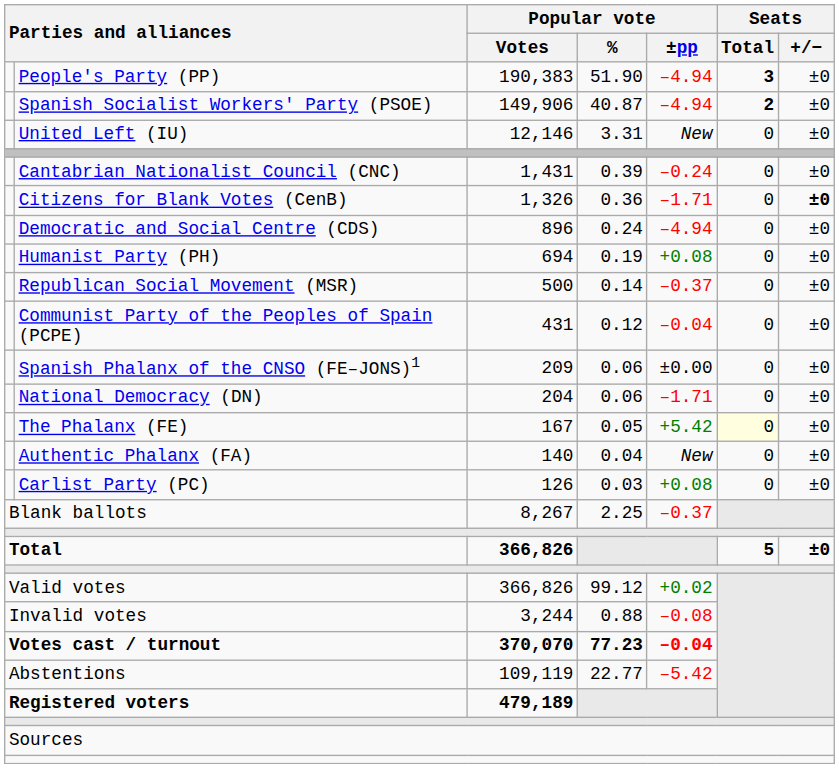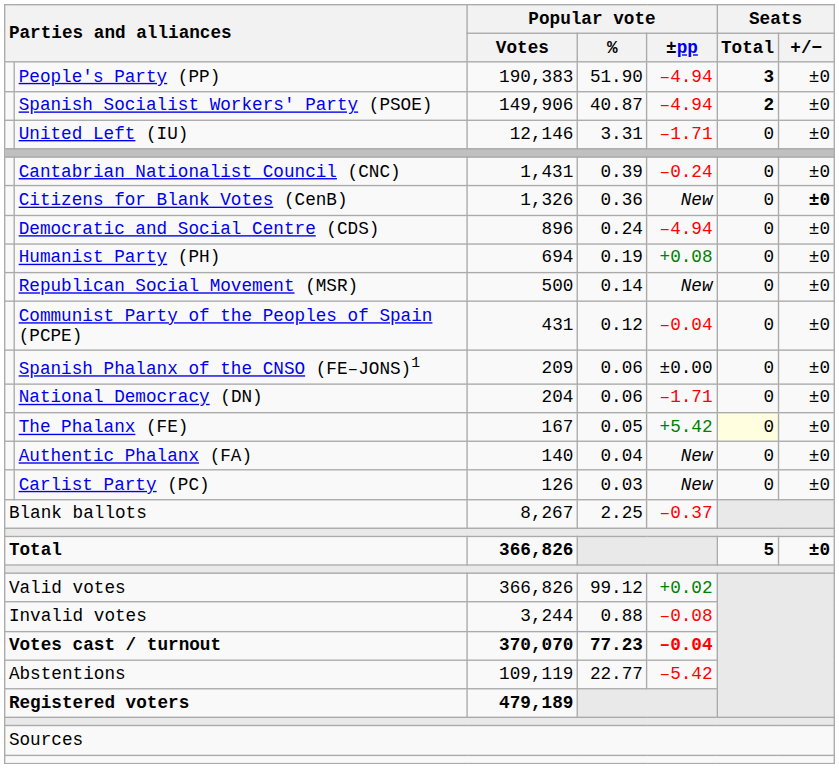United Left (IU) | Popular vote / ±pp: New -> –1.71
Citizens for Blank Votes (CenB) | Popular vote / ±pp: –1.71 -> New
Republican Social Movement (MSR) | Popular vote / ±pp: –0.37 -> New
Carlist Party (PC) | Popular vote / ±pp: +0.08 -> New
